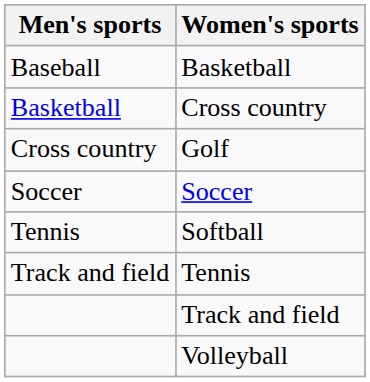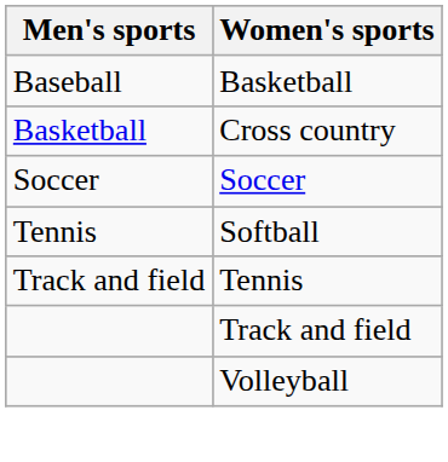- row: Cross country | Golf
